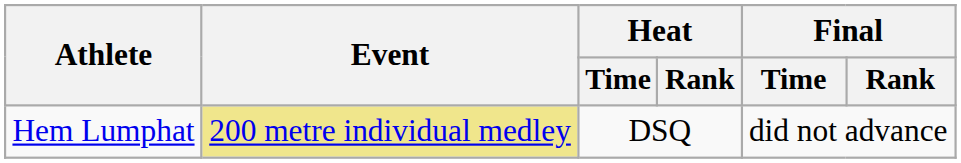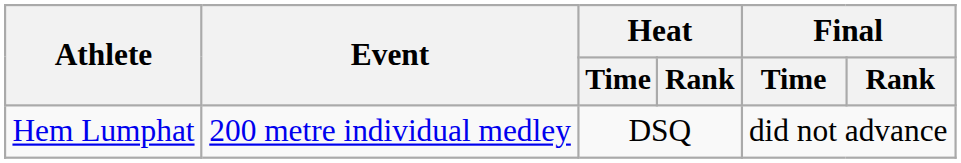Hem Lumphat | Event: khaki background -> no background
